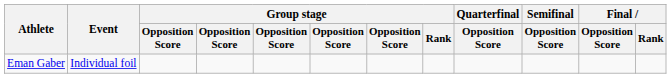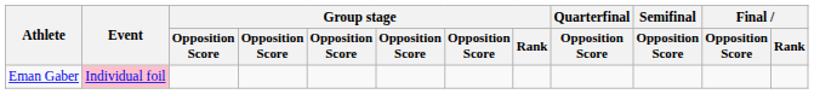Eman Gaber | Event: no background -> pink background
